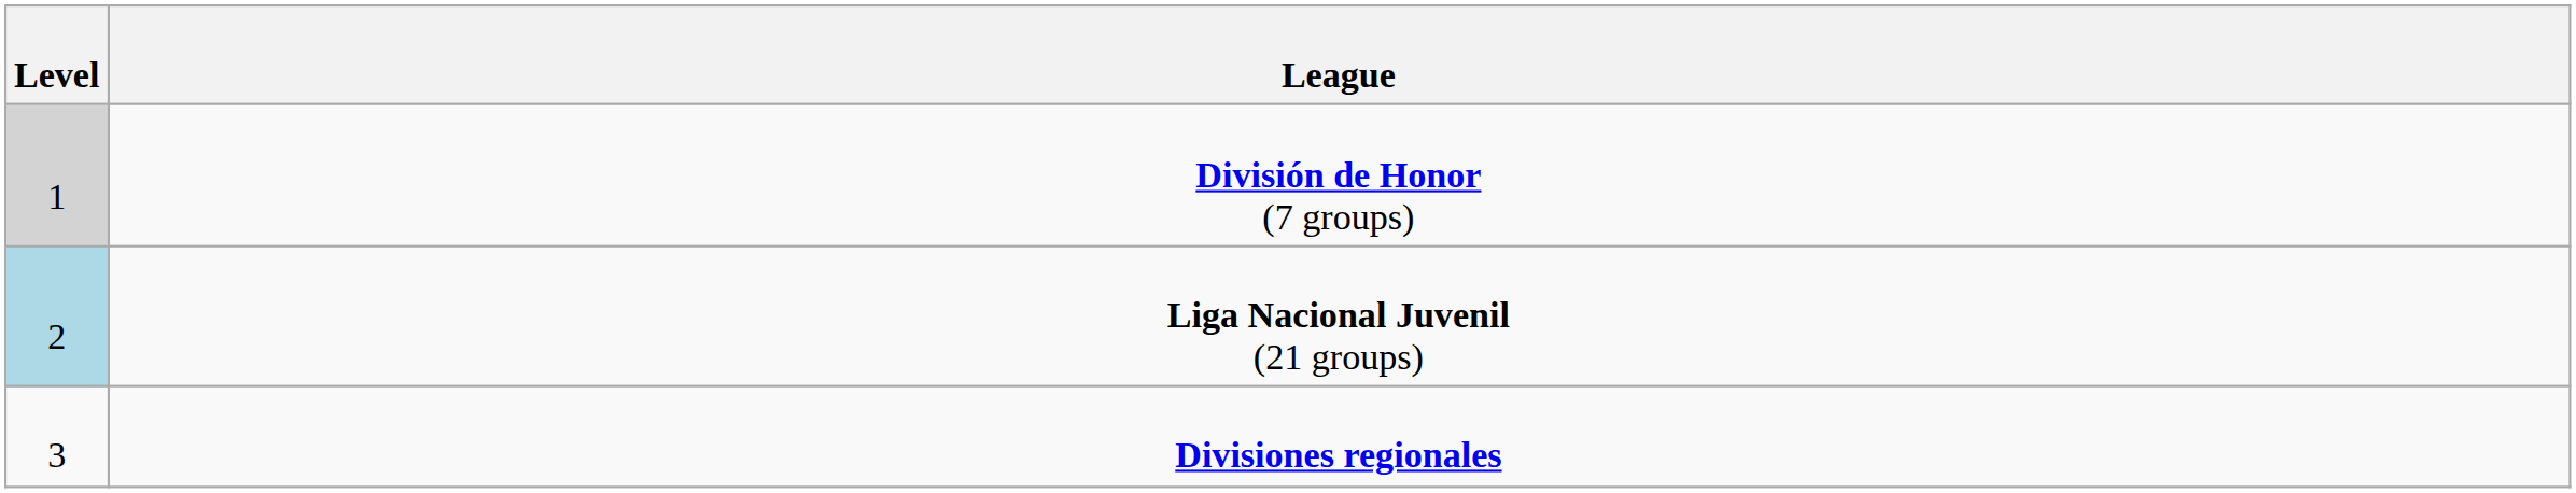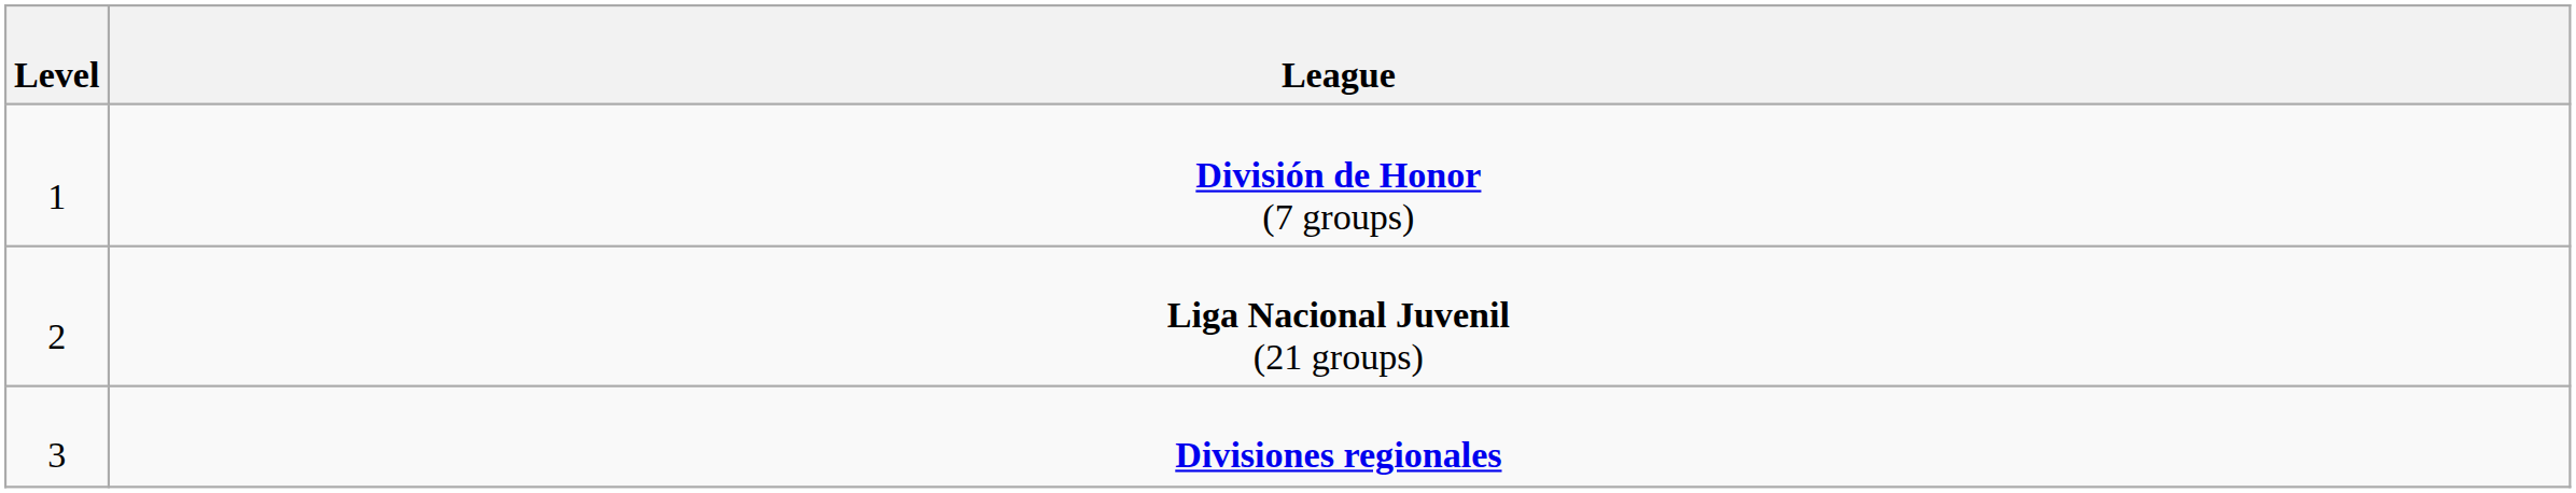División de Honor (7 groups) | Level: lightgrey background -> no background
Liga Nacional Juvenil (21 groups) | Level: lightblue background -> no background
